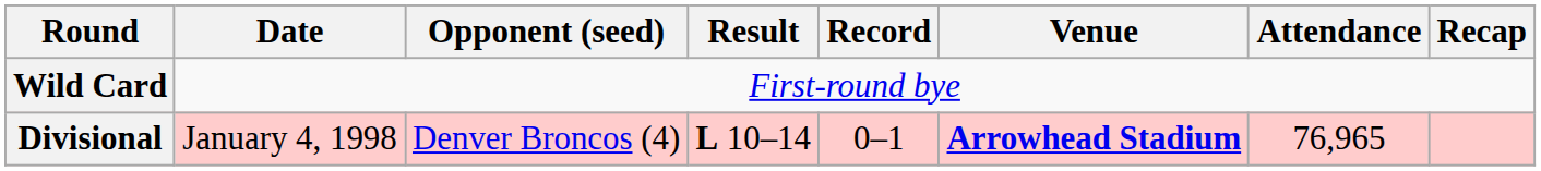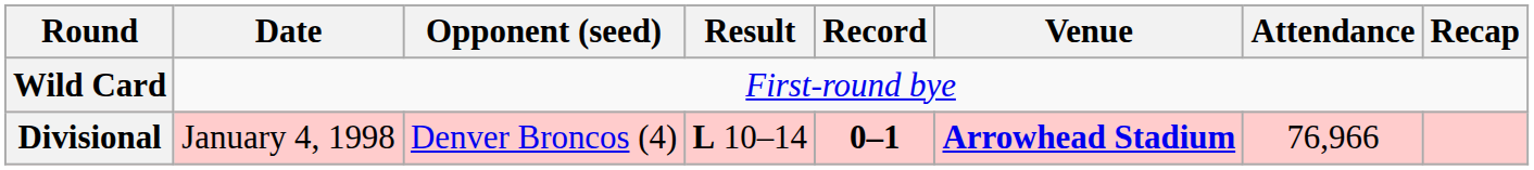Divisional | Record: normal -> bold
Divisional | Attendance: 76,965 -> 76,966
